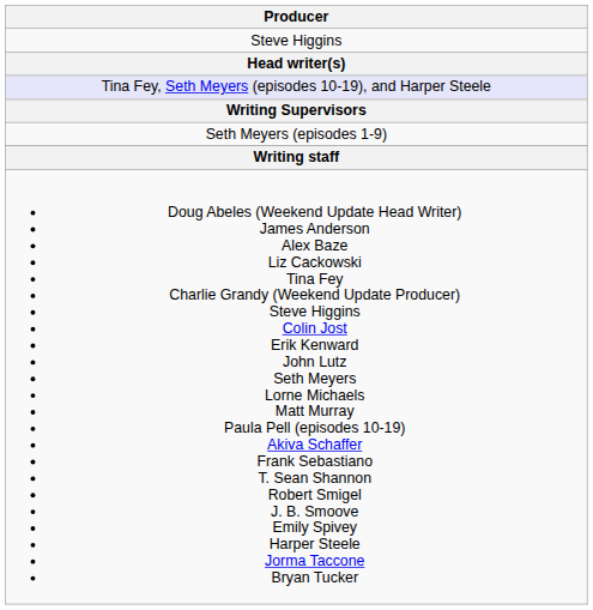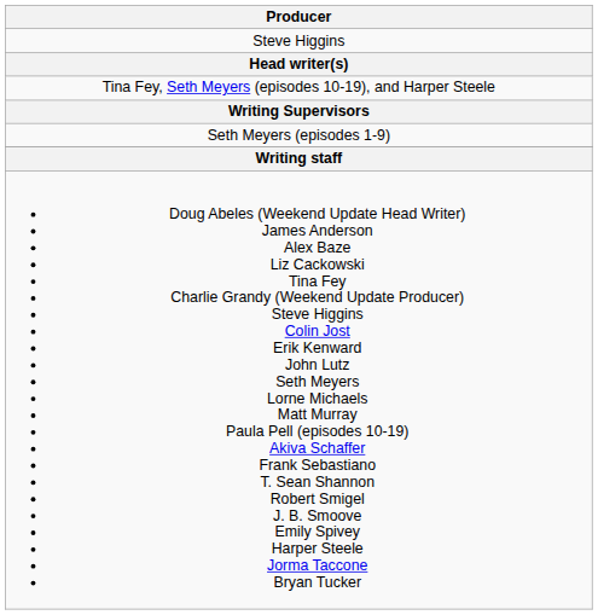row 4 | column 1: lavender background -> no background
